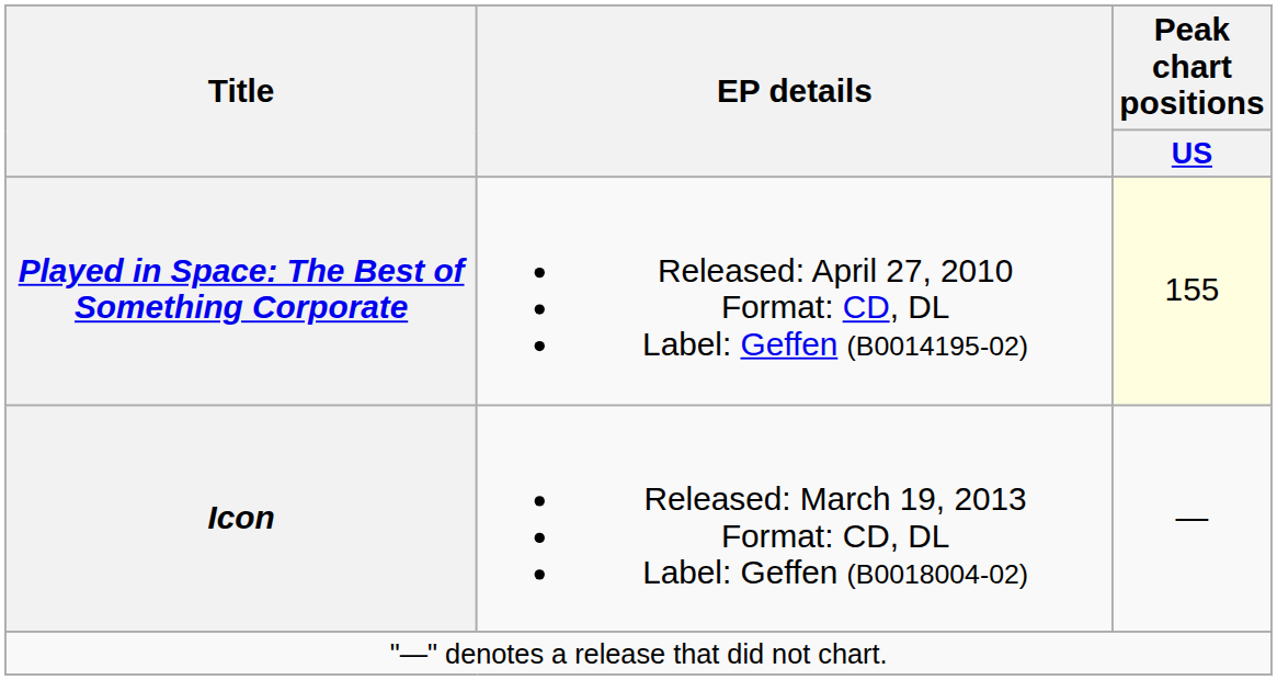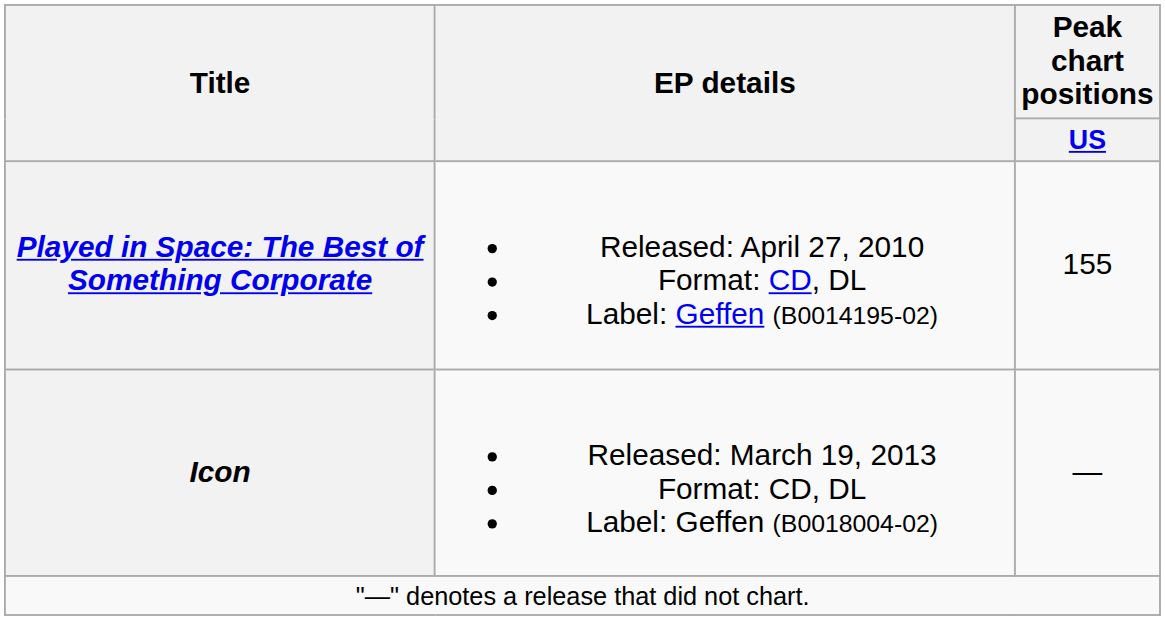Played in Space: The Best of Something Corporate | Peak chart positions / US: lightyellow background -> no background
